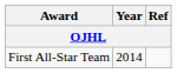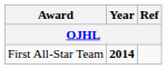row 3 | Year: normal -> bold
